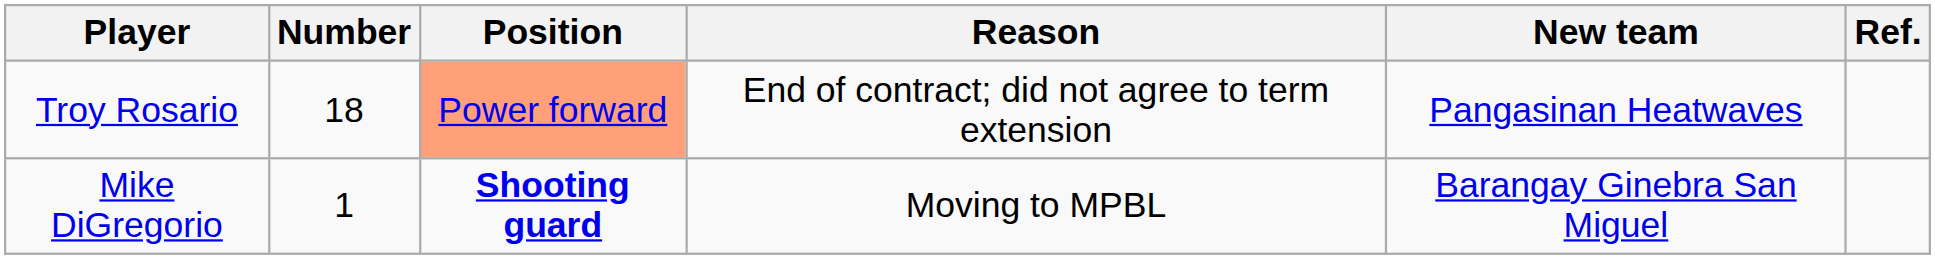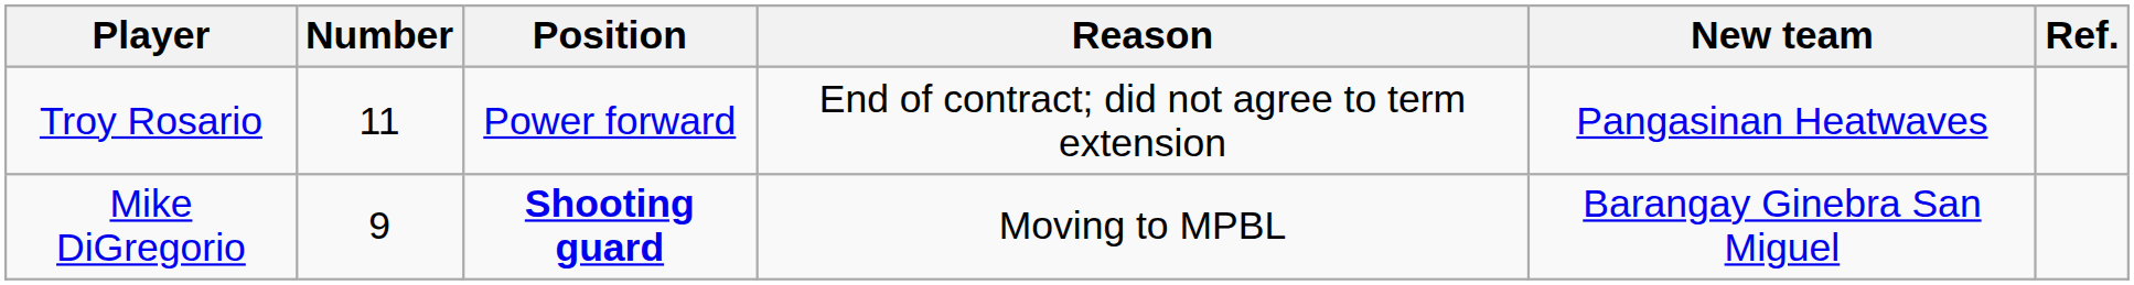Troy Rosario | Number: 18 -> 11
Troy Rosario | Position: lightsalmon background -> no background
Mike DiGregorio | Number: 1 -> 9
